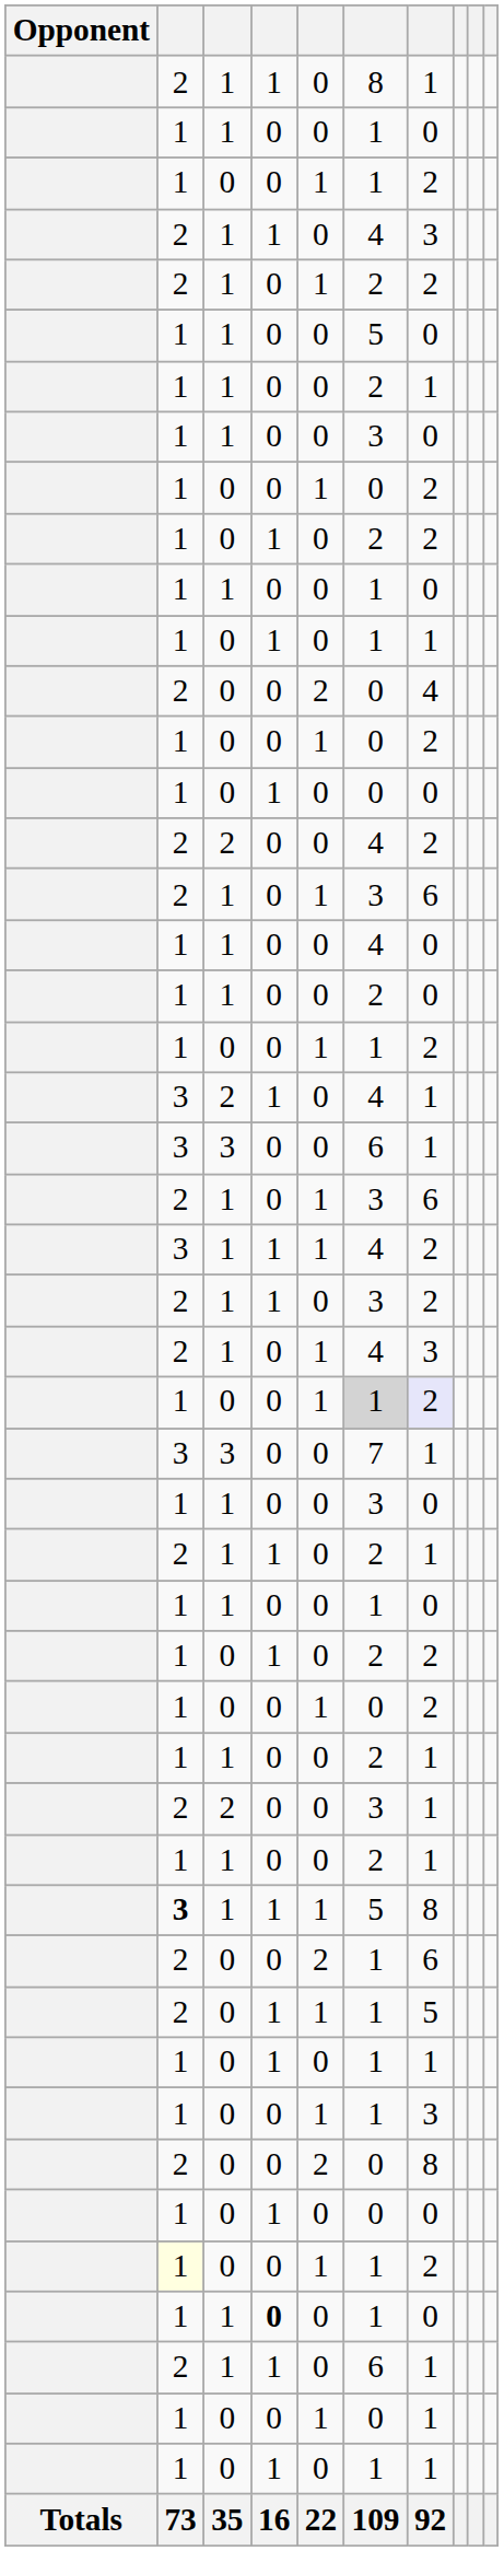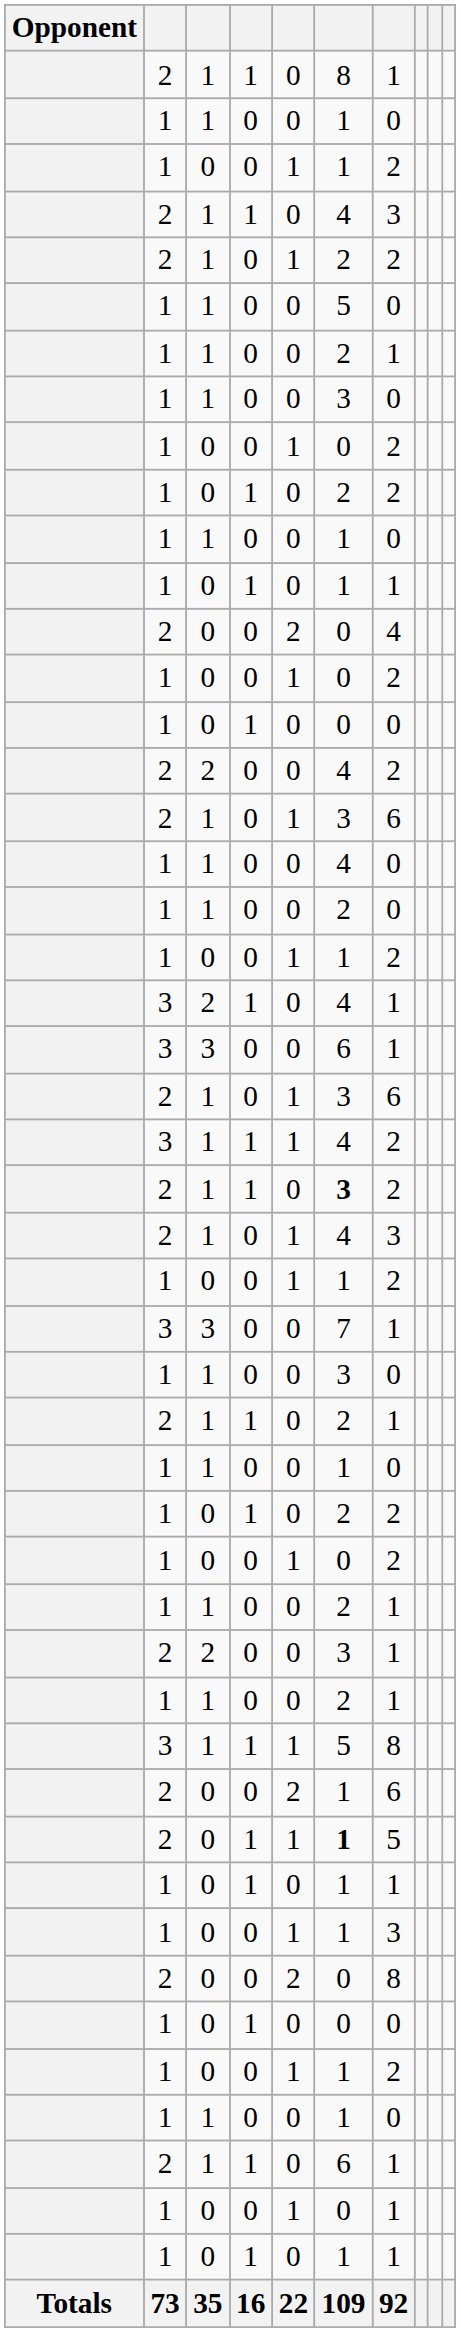row 26 | column 6: normal -> bold
row 28 | column 6: lightgrey background -> no background
row 28 | column 7: lavender background -> no background
row 38 | column 2: bold -> normal
row 40 | column 6: normal -> bold
row 45 | column 2: lightyellow background -> no background
row 46 | column 4: bold -> normal
